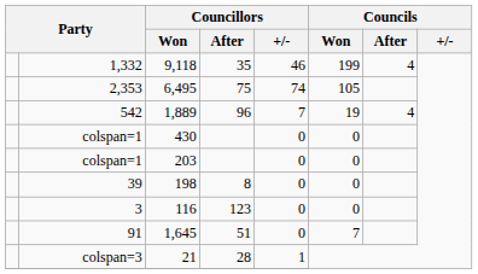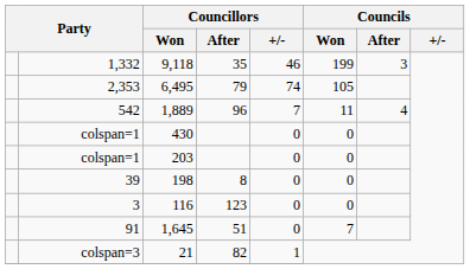9,118 | Councils / After: 4 -> 3
6,495 | Councillors / After: 75 -> 79
1,889 | Councils / Won: 19 -> 11
21 | Councillors / After: 28 -> 82
